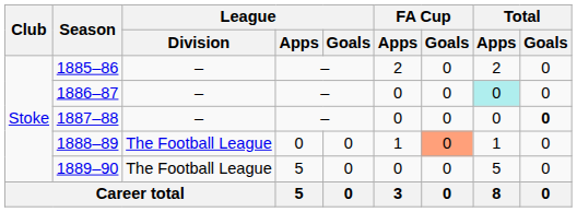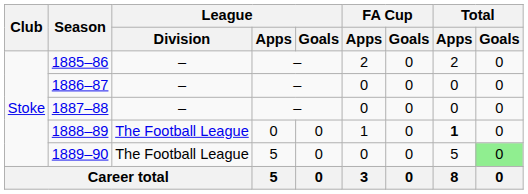1886–87 | Total / Apps: paleturquoise background -> no background
1887–88 | Total / Goals: bold -> normal
1888–89 | FA Cup / Goals: lightsalmon background -> no background
1888–89 | Total / Apps: normal -> bold
1889–90 | Total / Goals: no background -> lightgreen background
